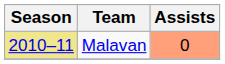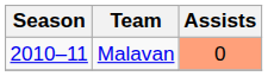Malavan | Season: khaki background -> no background
